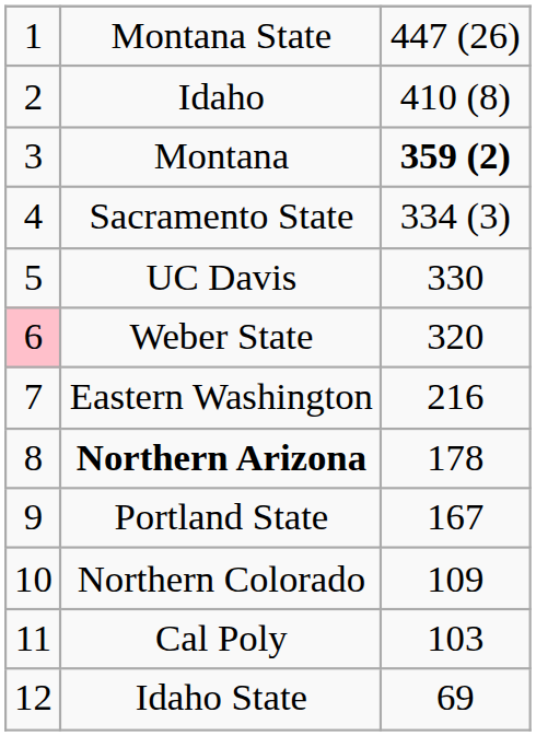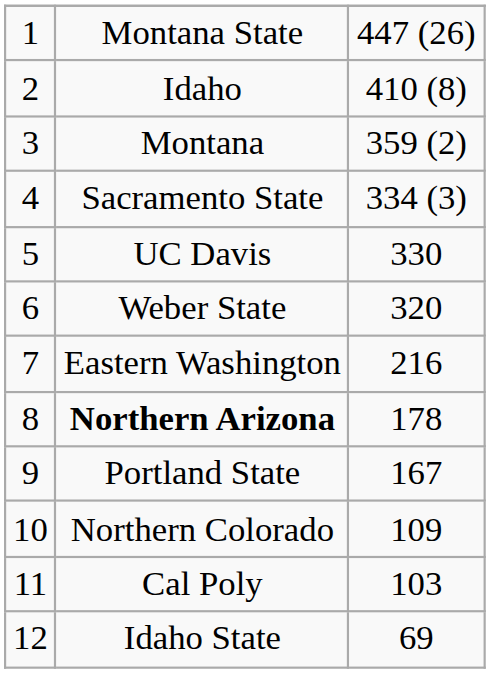Montana | column 3: bold -> normal
Weber State | column 1: pink background -> no background
